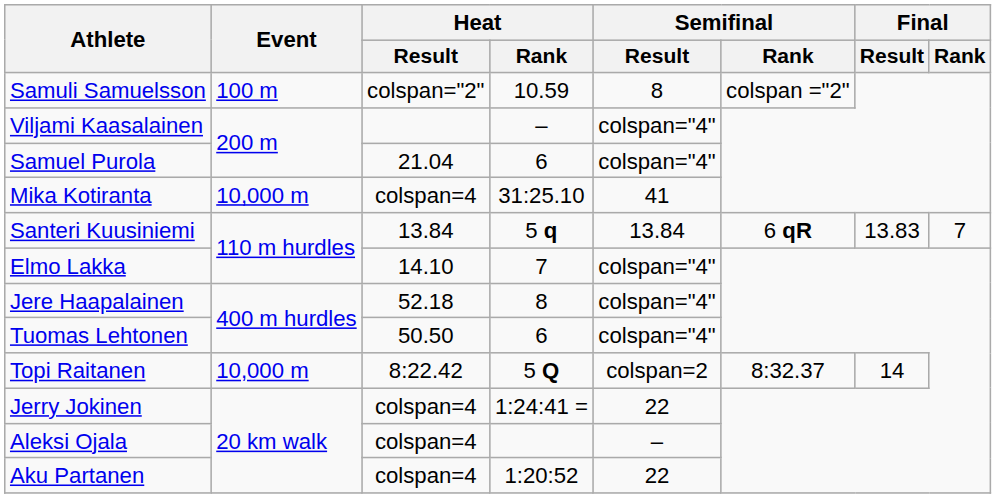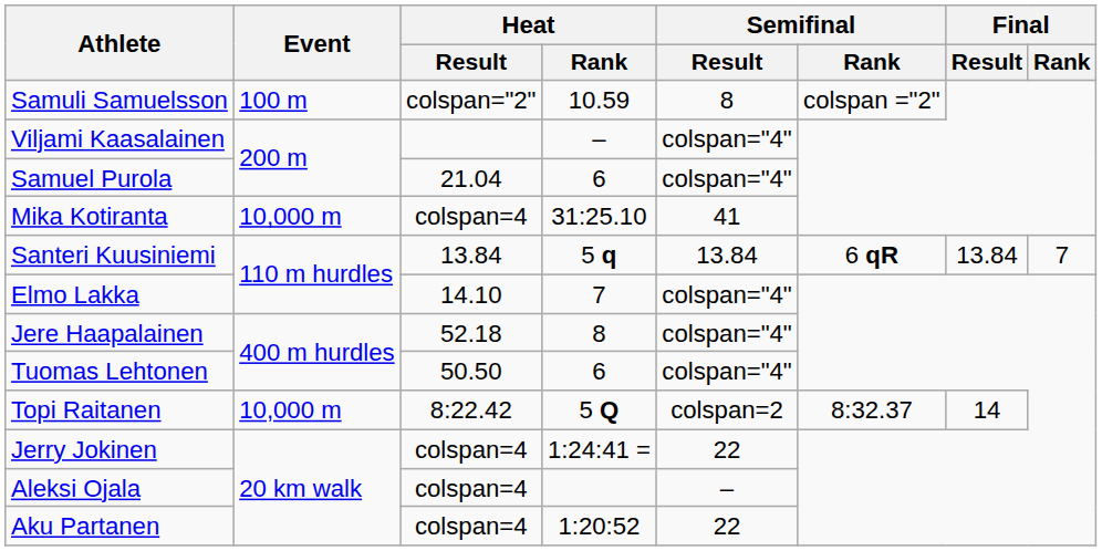Santeri Kuusiniemi | Final / Result: 13.83 -> 13.84
